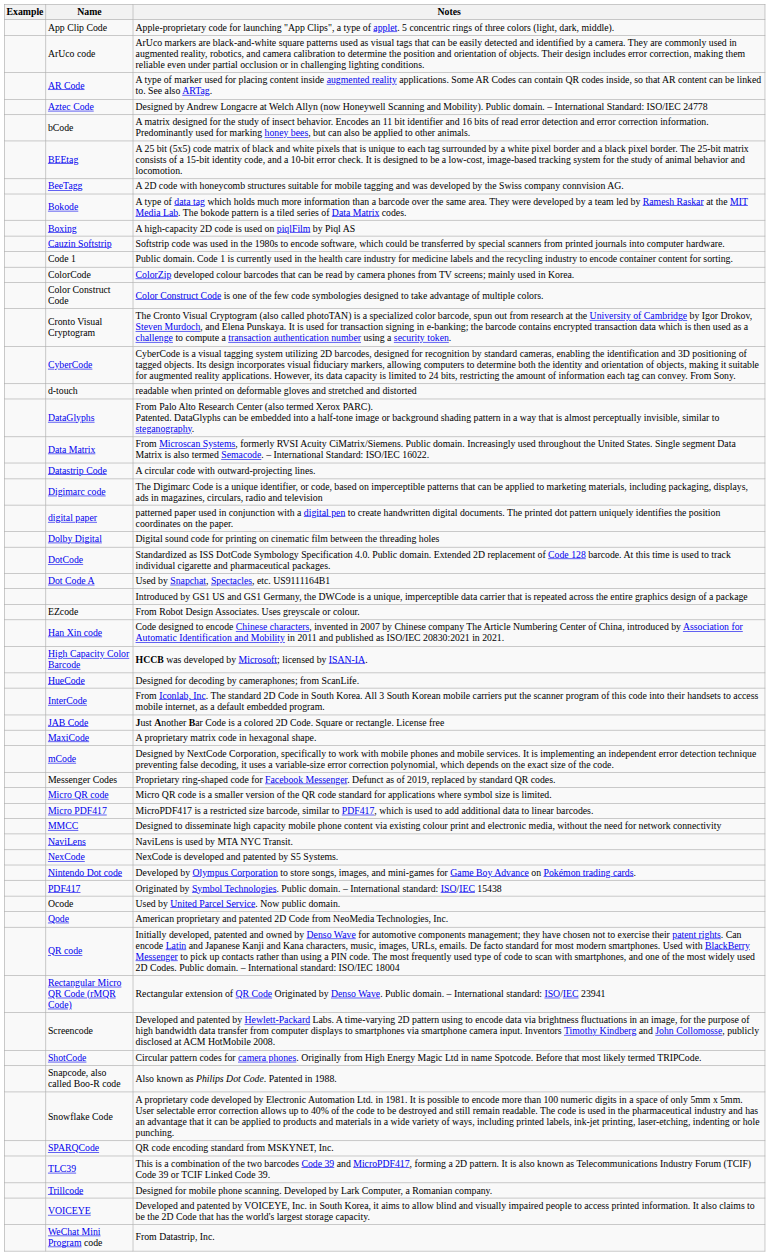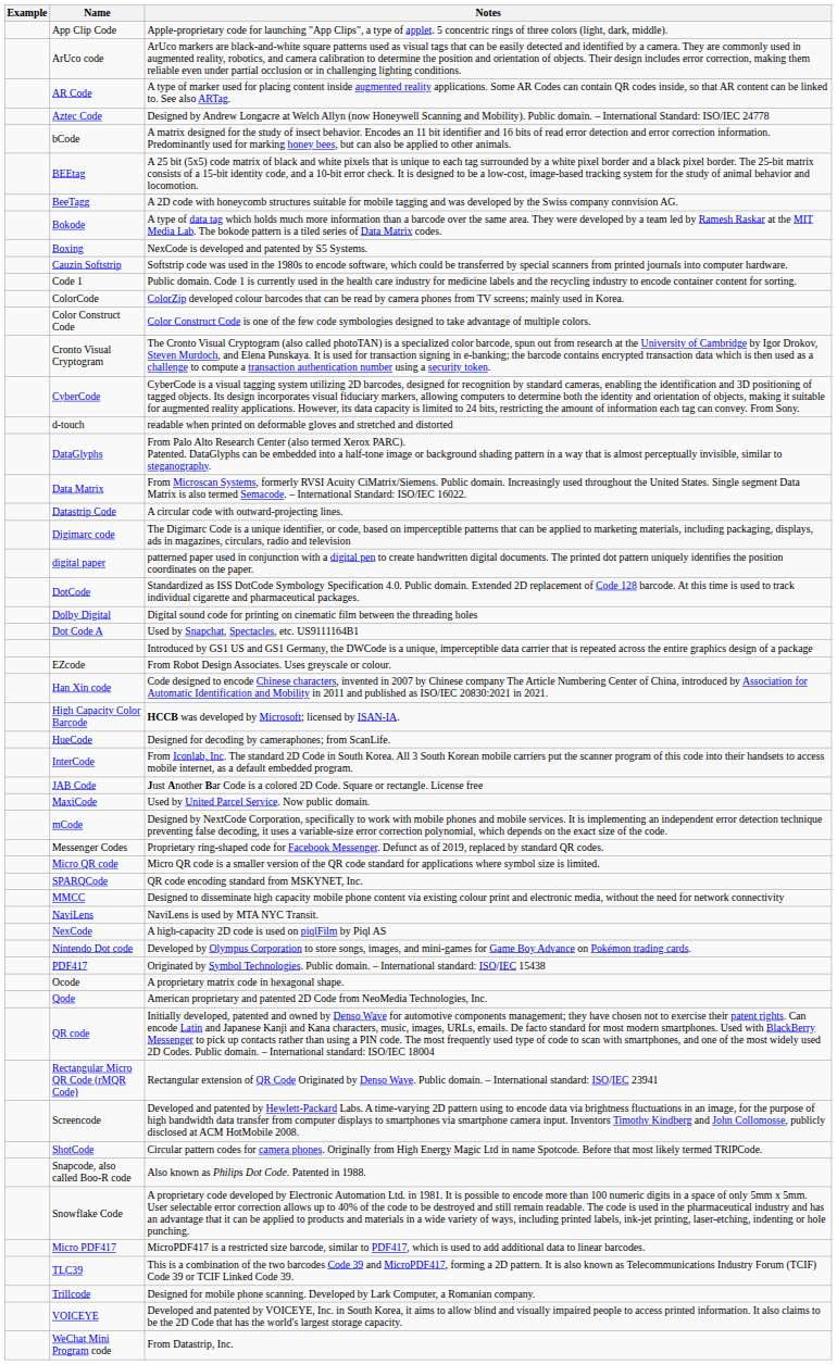Boxing | Notes: A high-capacity 2D code is used on piqlFilm by Piql AS -> NexCode is developed and patented by S5 Systems.
rows swapped: Dolby Digital <-> DotCode
MaxiCode | Notes: A proprietary matrix code in hexagonal shape. -> Used by United Parcel Service. Now public domain.
rows swapped: Micro PDF417 <-> SPARQCode
NexCode | Notes: NexCode is developed and patented by S5 Systems. -> A high-capacity 2D code is used on piqlFilm by Piql AS
Ocode | Notes: Used by United Parcel Service. Now public domain. -> A proprietary matrix code in hexagonal shape.
